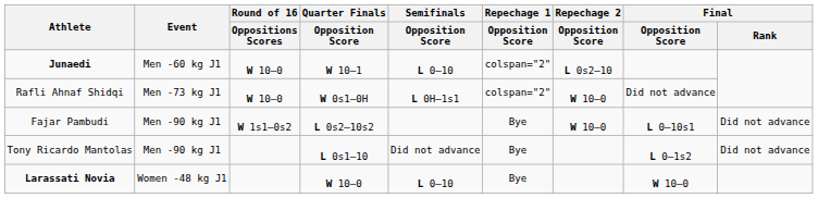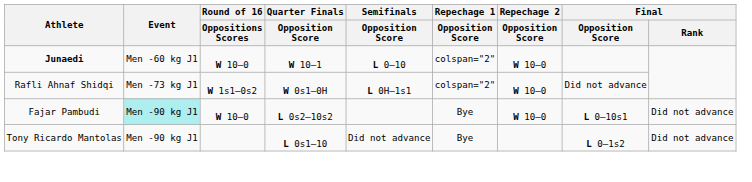Junaedi | Repechage 2 / Opposition Score: L 0s2–10 -> W 10–0
Rafli Ahnaf Shidqi | Round of 16 / Oppositions Scores: W 10–0 -> W 1s1–0s2
Fajar Pambudi | Event: no background -> paleturquoise background
Fajar Pambudi | Round of 16 / Oppositions Scores: W 1s1–0s2 -> W 10–0
- row: Larassati Novia | Women -48 kg J1 | W 10–0 | L 0–10 | Bye | W 10–0
